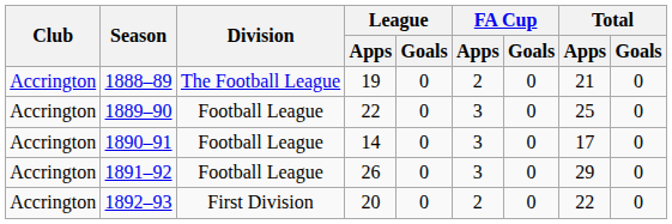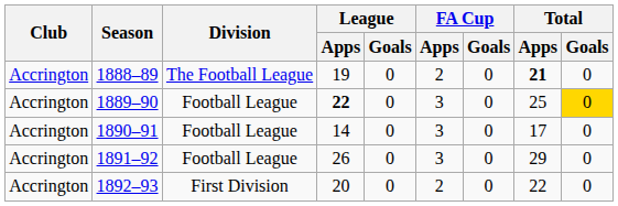1888–89 | Total / Apps: normal -> bold
1889–90 | League / Apps: normal -> bold
1889–90 | Total / Goals: no background -> gold background
